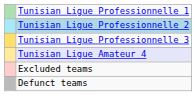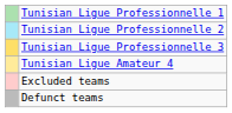Tunisian Ligue Professionnelle 2 | column 2: lightblue background -> no background
Tunisian Ligue Amateur 4 | column 2: lavender background -> no background
